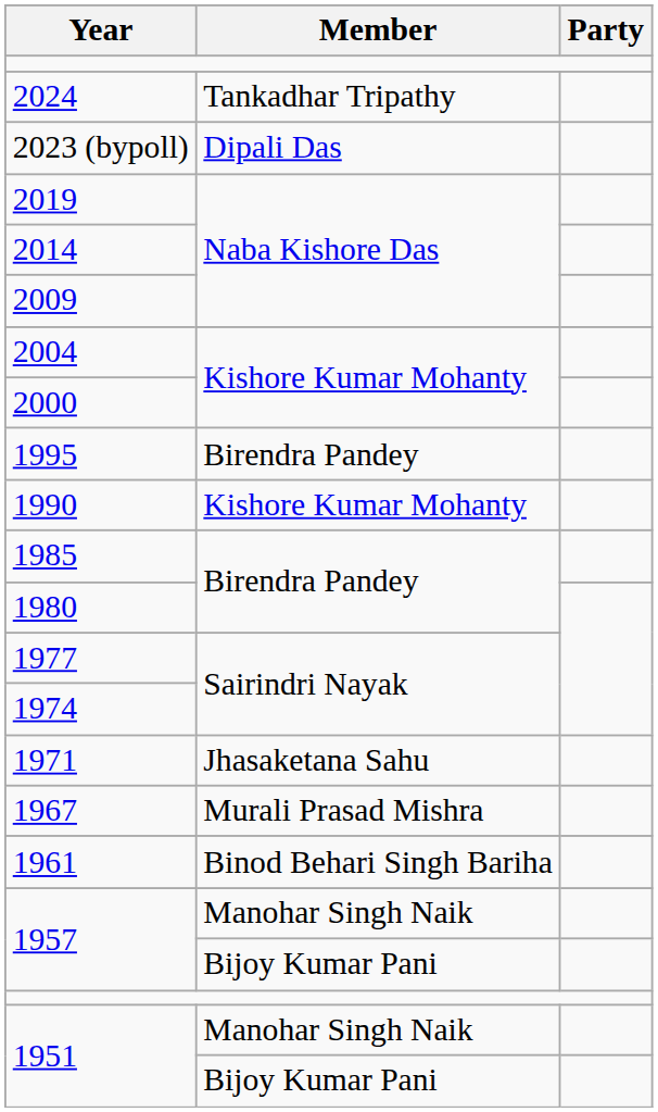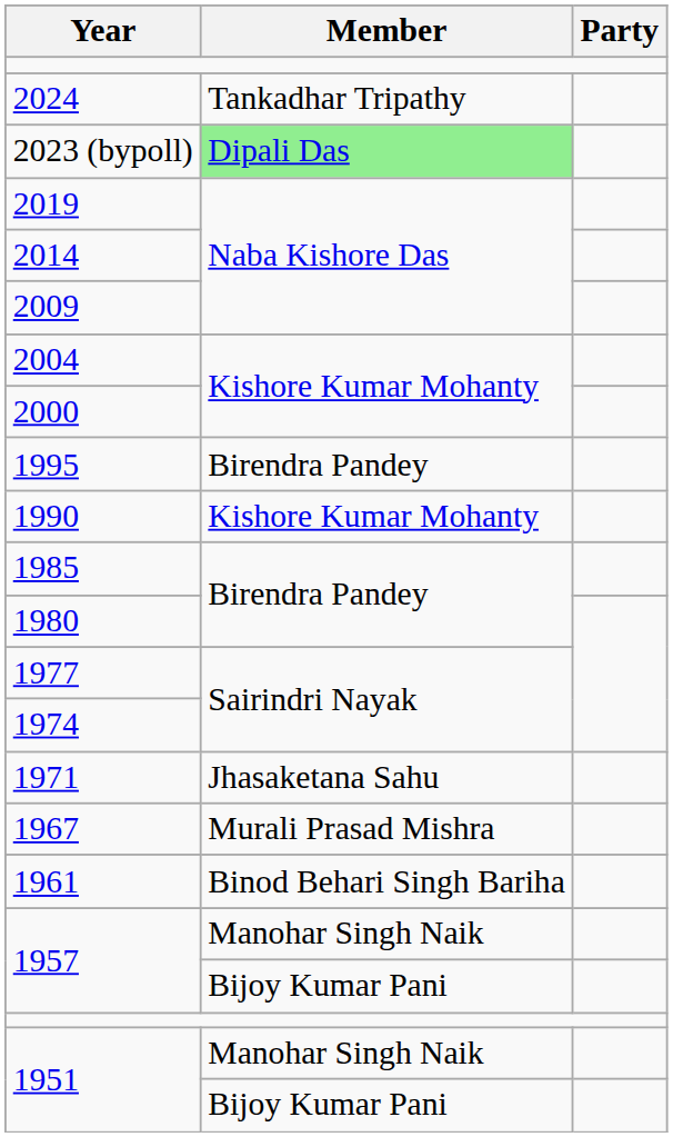2023 (bypoll) | Member: no background -> lightgreen background
